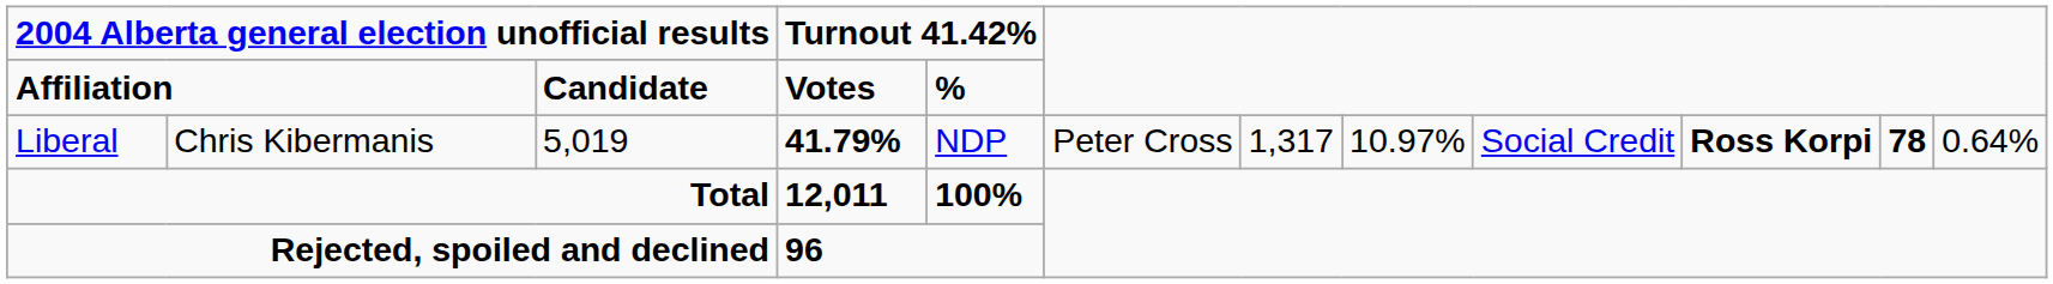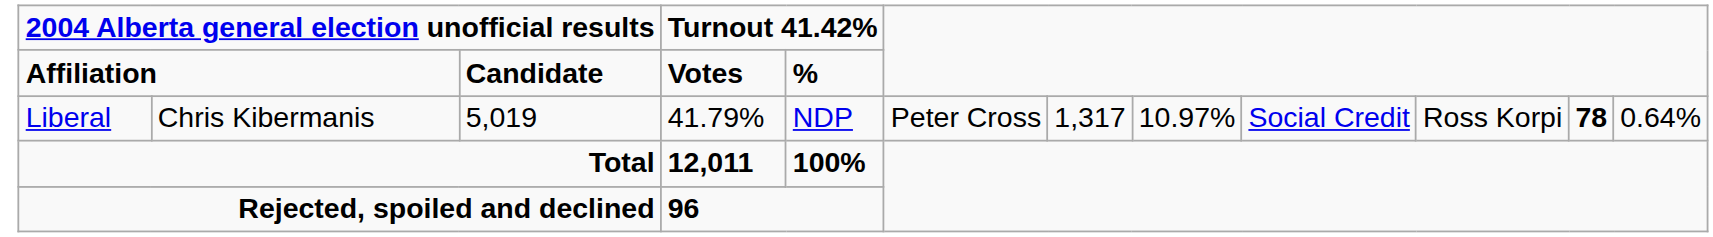Liberal | column 4: bold -> normal
Liberal | column 10: bold -> normal
